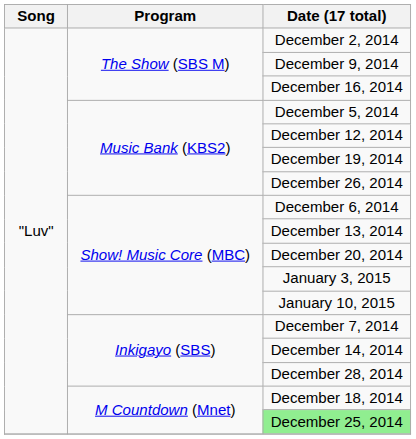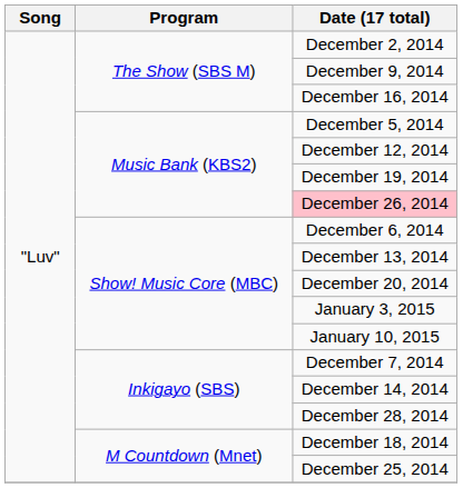December 26, 2014 | Date (17 total): no background -> pink background
December 25, 2014 | Date (17 total): lightgreen background -> no background
